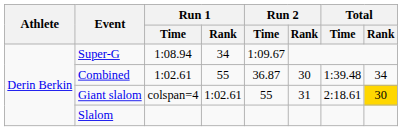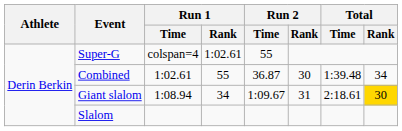Super-G | Run 1 / Time: 1:08.94 -> colspan=4
Super-G | Run 1 / Rank: 34 -> 1:02.61
Super-G | Run 2 / Time: 1:09.67 -> 55
Giant slalom | Run 1 / Time: colspan=4 -> 1:08.94
Giant slalom | Run 1 / Rank: 1:02.61 -> 34
Giant slalom | Run 2 / Time: 55 -> 1:09.67
